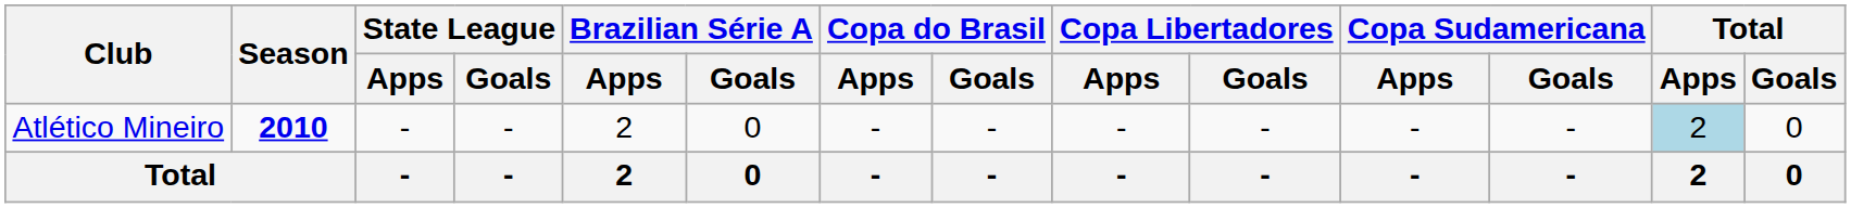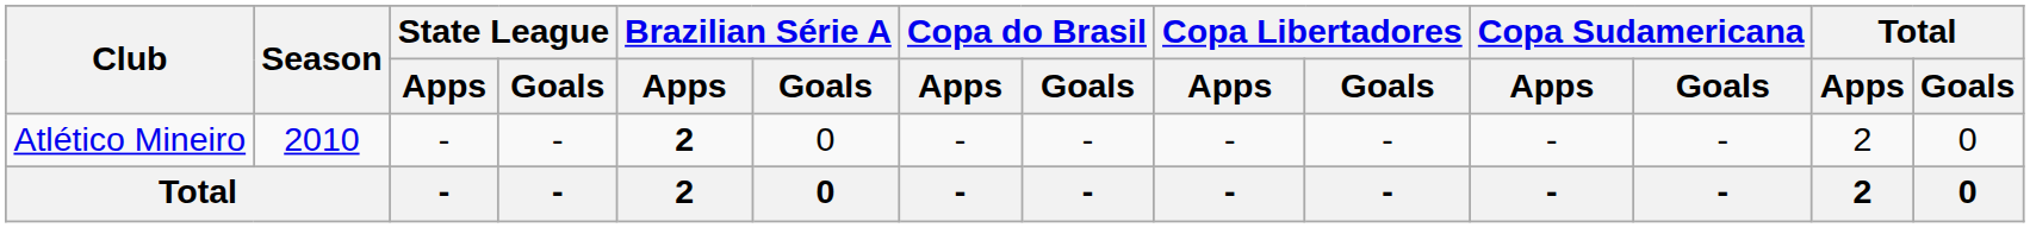Atlético Mineiro | Season: bold -> normal
Atlético Mineiro | Brazilian Série A / Apps: normal -> bold
Atlético Mineiro | Total / Apps: lightblue background -> no background
